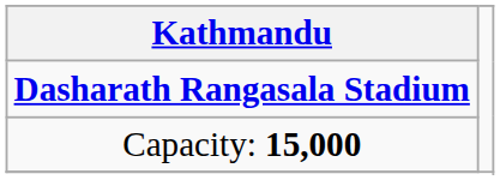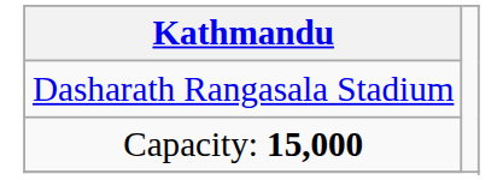Dasharath Rangasala Stadium | Kathmandu: bold -> normal
